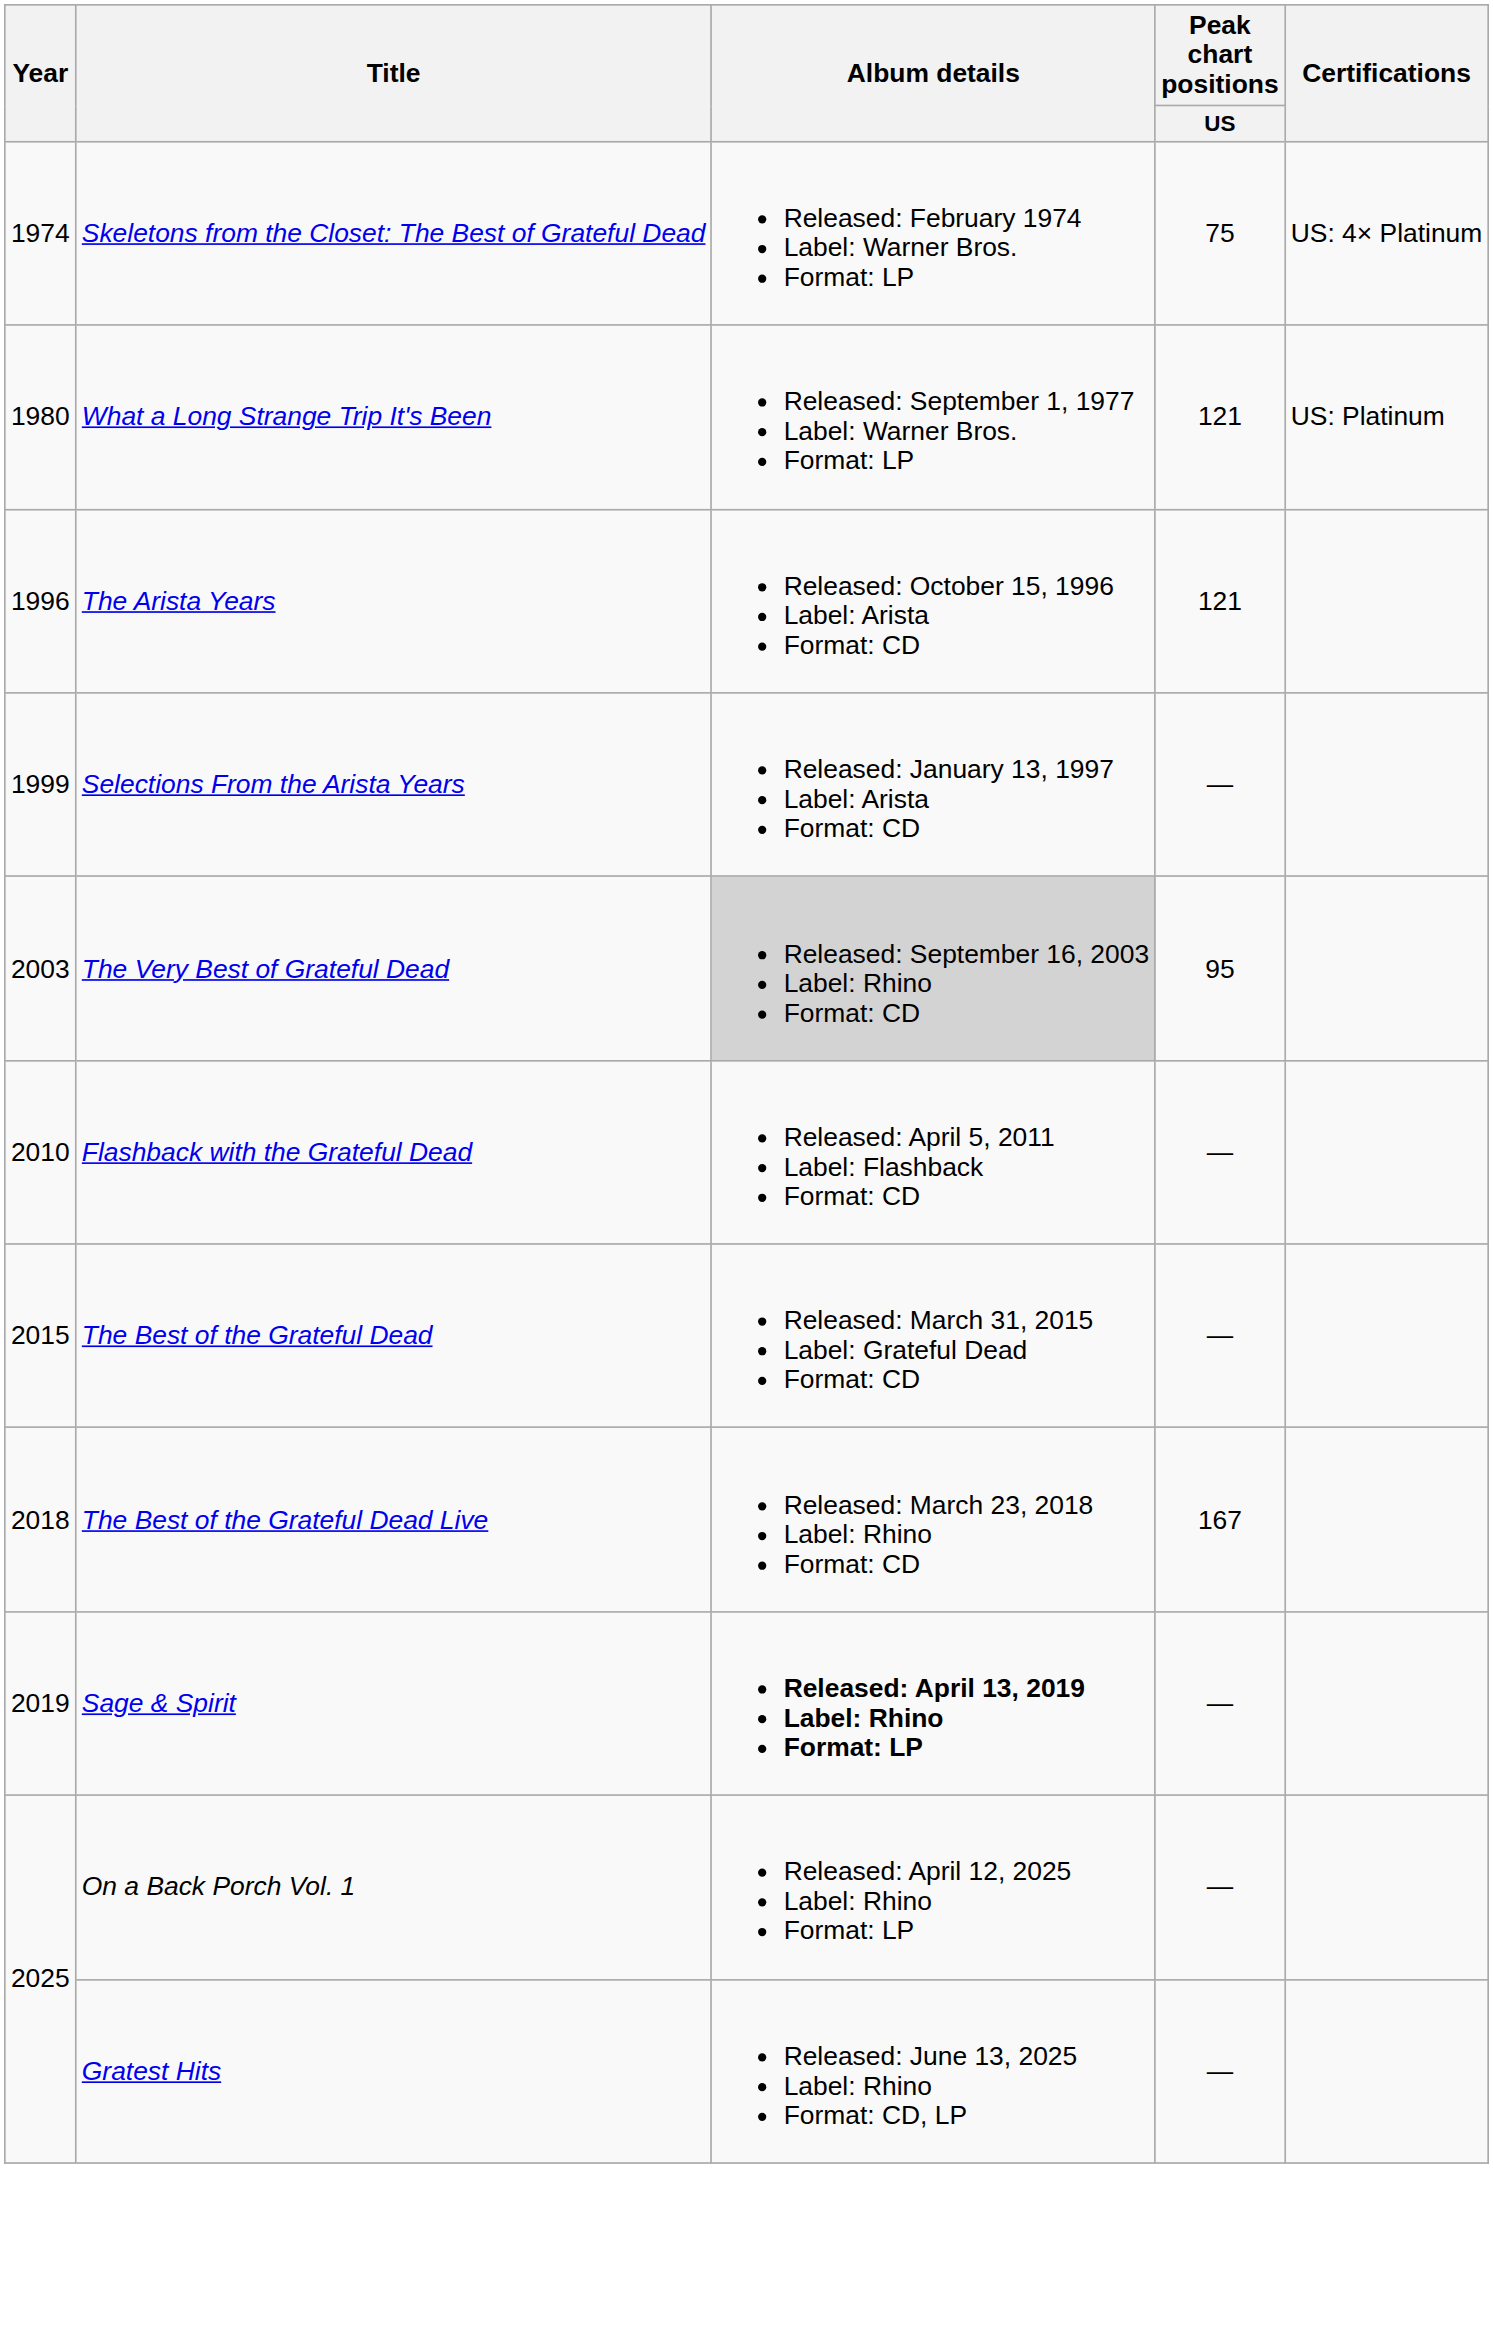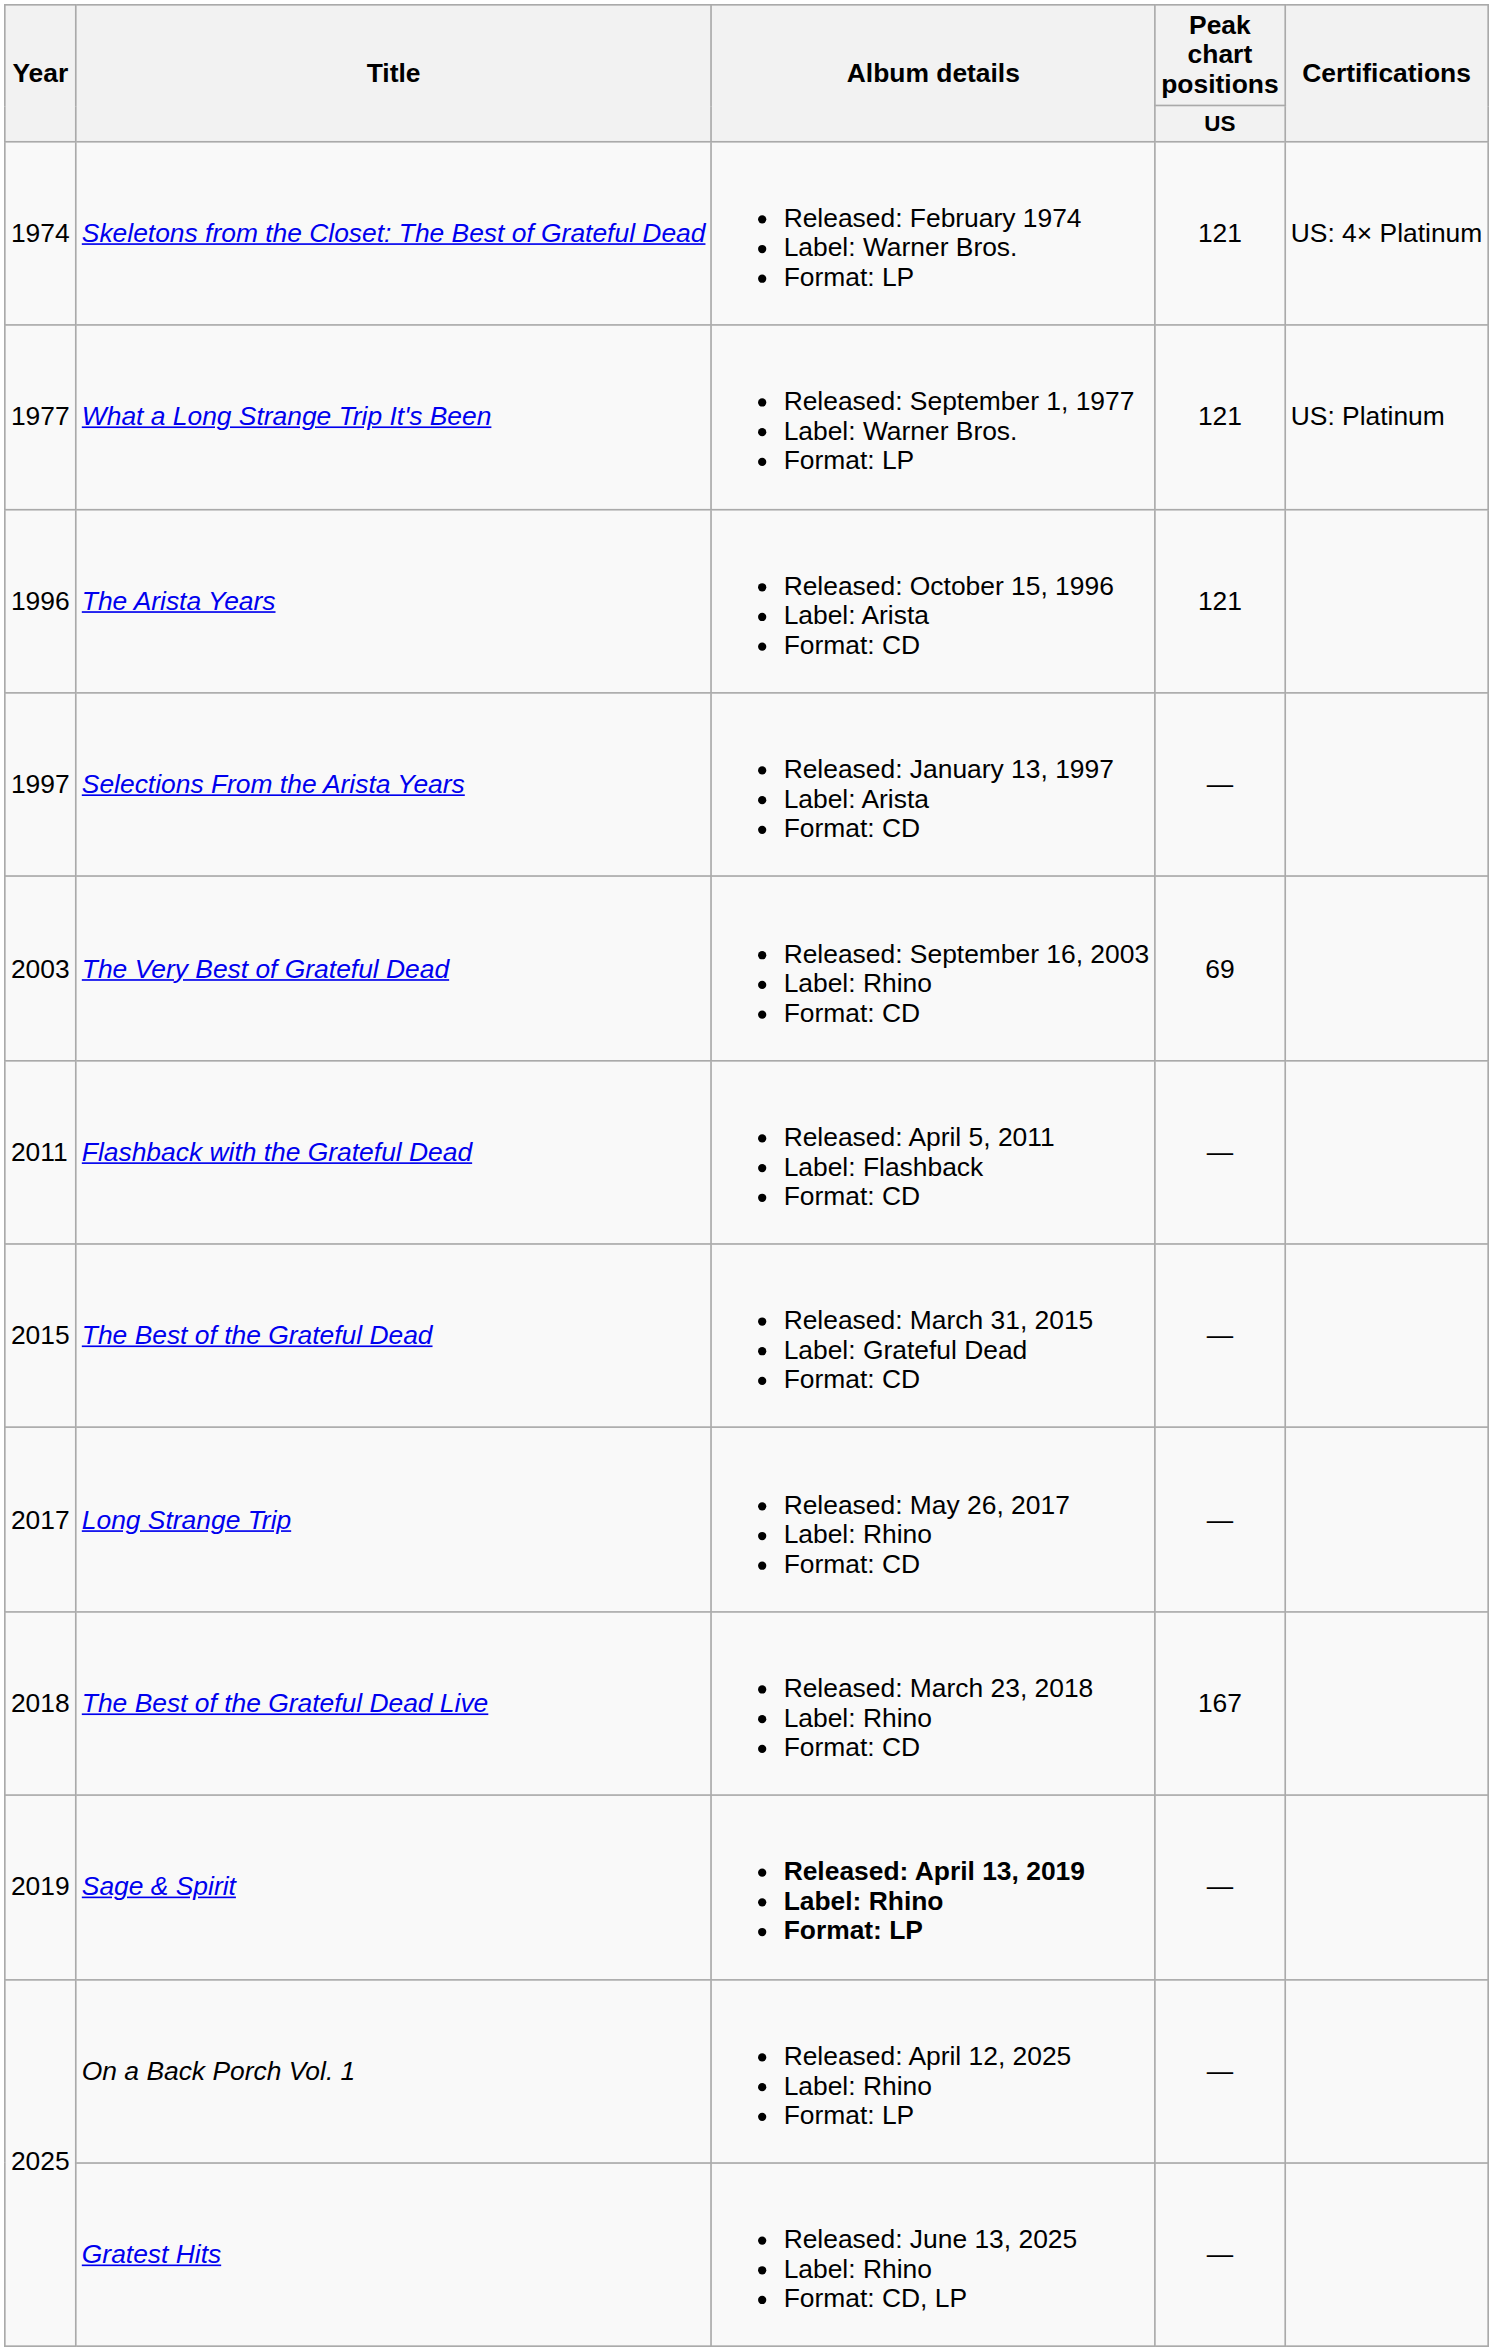Skeletons from the Closet: The Best of Grateful Dead | Peak chart positions / US: 75 -> 121
What a Long Strange Trip It's Been | Year: 1980 -> 1977
Selections From the Arista Years | Year: 1999 -> 1997
The Very Best of Grateful Dead | Album details: lightgrey background -> no background
The Very Best of Grateful Dead | Peak chart positions / US: 95 -> 69
Flashback with the Grateful Dead | Year: 2010 -> 2011
+ row: 2017 | Long Strange Trip | Released: May 26, 2017 Label: Rhino Format: CD | —
